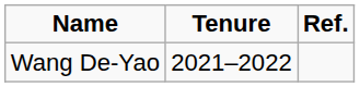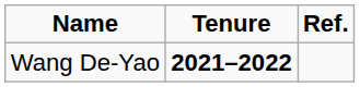Wang De-Yao | column 2: normal -> bold
